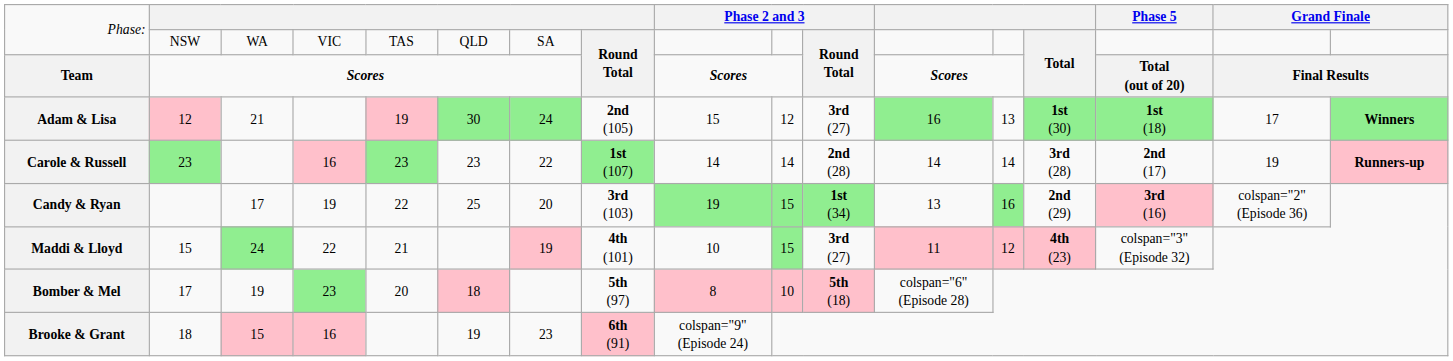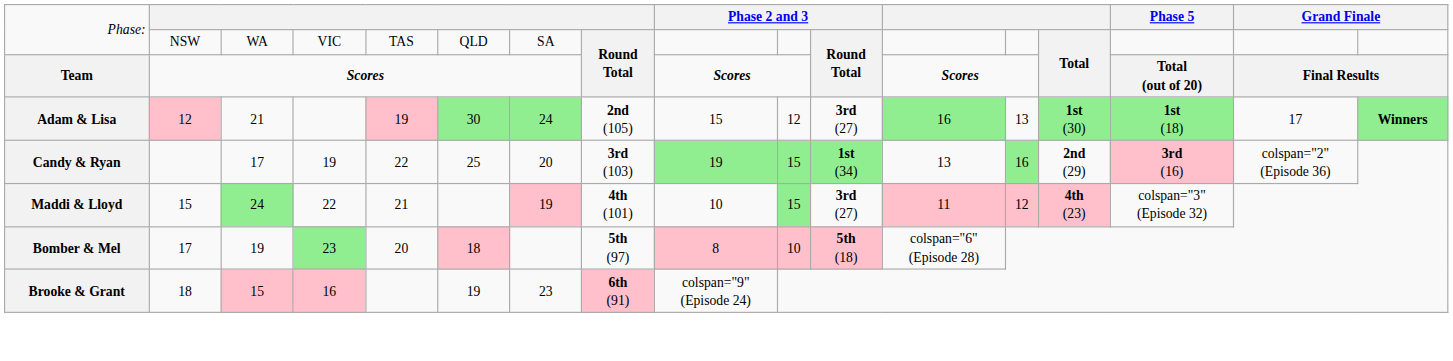- row: Carole & Russell | 23 | 16 | 23 | 23 | 22 | 1st (107) | 14 | 14 | 2nd (28) | 14 | 14 | 3rd (28) | 2nd (17) | 19 | Runners-up
